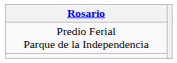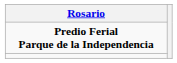Predio Ferial Parque de la Independencia | Rosario: normal -> bold
